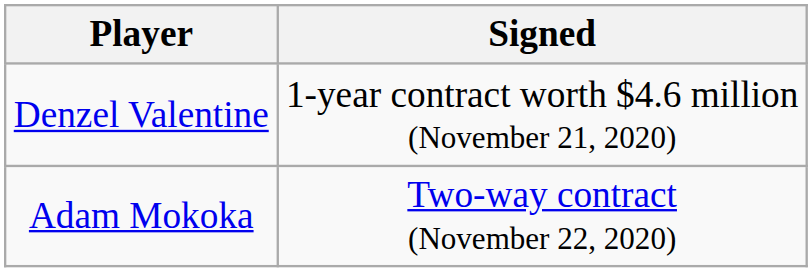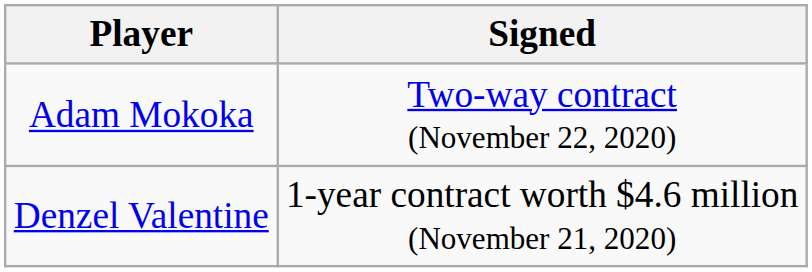rows swapped: Denzel Valentine <-> Adam Mokoka
